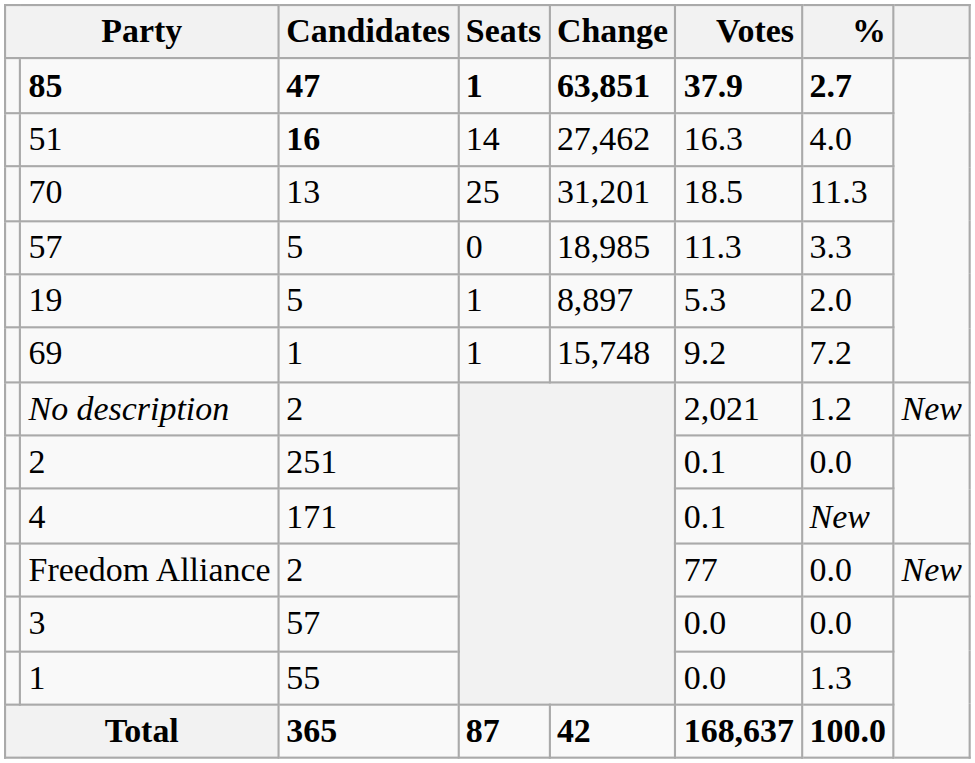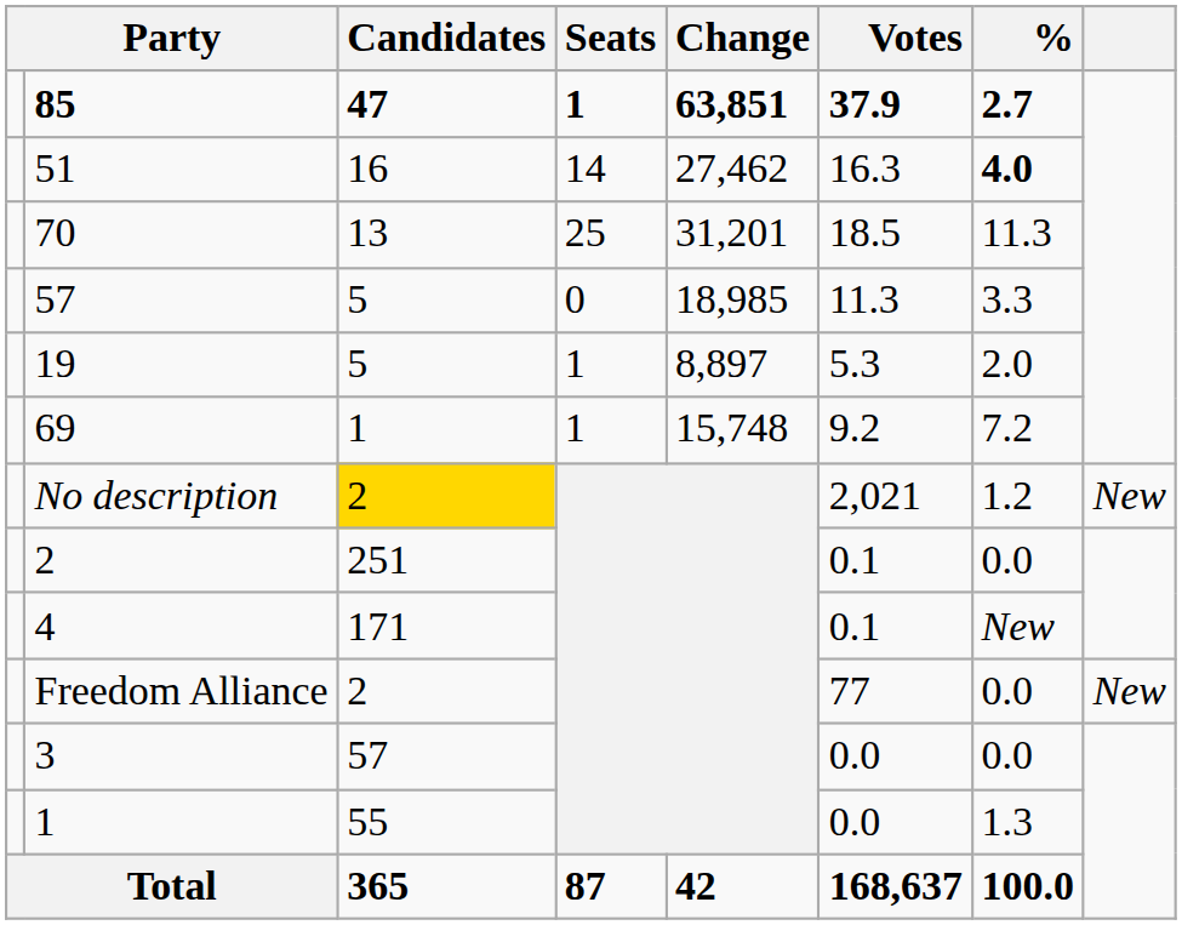51 | Candidates: bold -> normal
51 | %: normal -> bold
No description | Candidates: no background -> gold background
